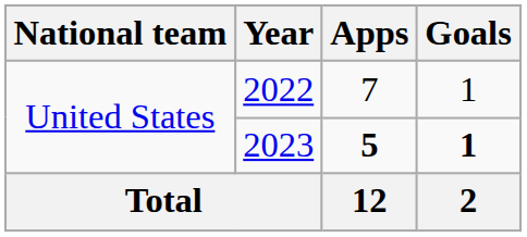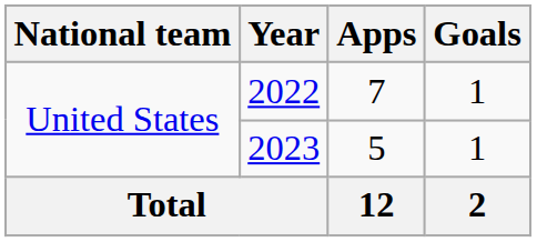2023 | Apps: bold -> normal
2023 | Goals: bold -> normal
